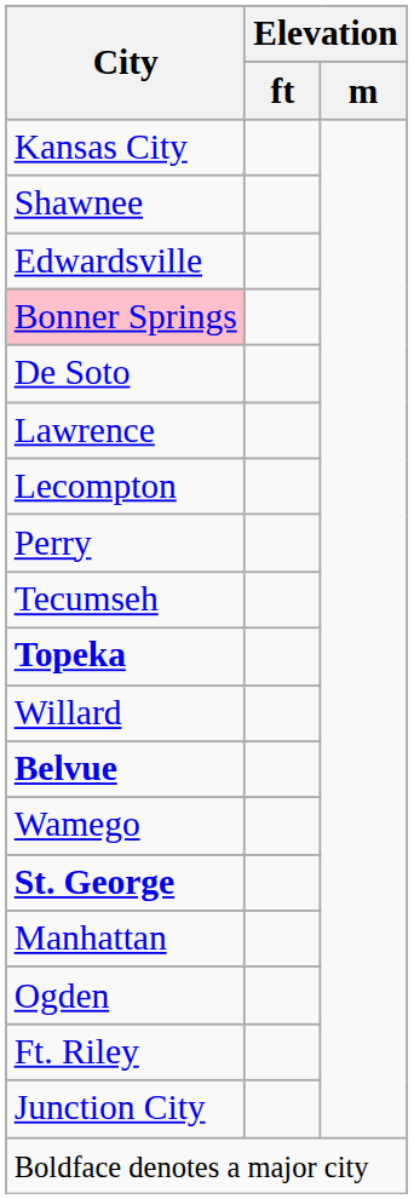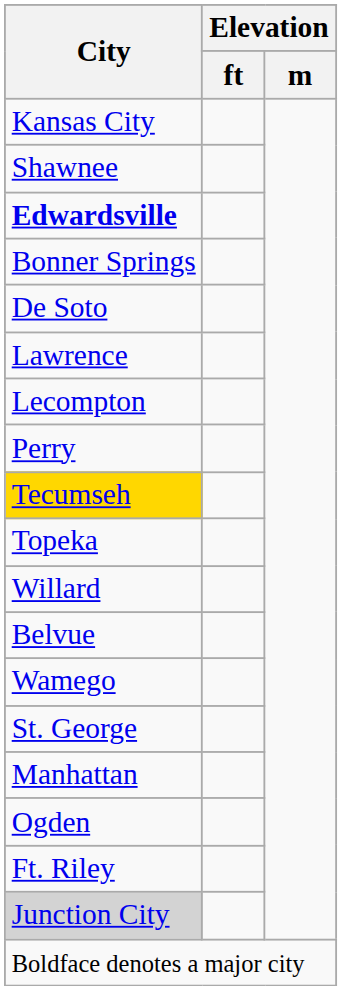Edwardsville | City: normal -> bold
Bonner Springs | City: pink background -> no background
Tecumseh | City: no background -> gold background
Topeka | City: bold -> normal
Belvue | City: bold -> normal
St. George | City: bold -> normal
Junction City | City: no background -> lightgrey background
